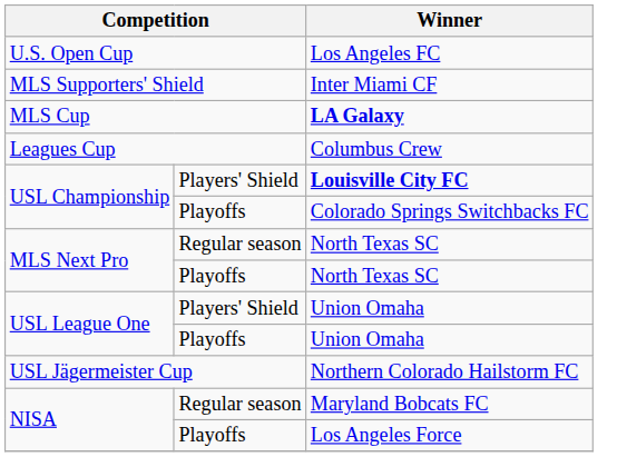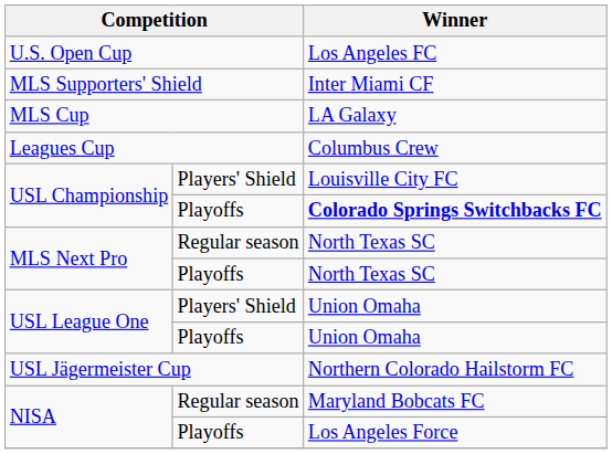LA Galaxy | Winner: bold -> normal
Louisville City FC | Winner: bold -> normal
Colorado Springs Switchbacks FC | Winner: normal -> bold
